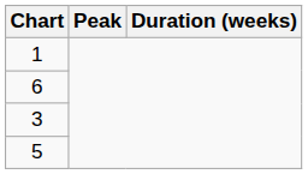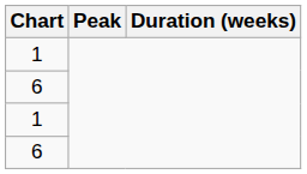row 4 | Chart: 3 -> 1
row 5 | Chart: 5 -> 6
